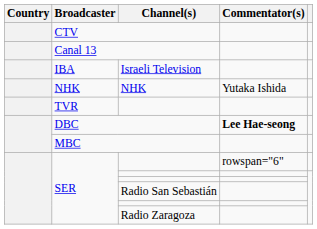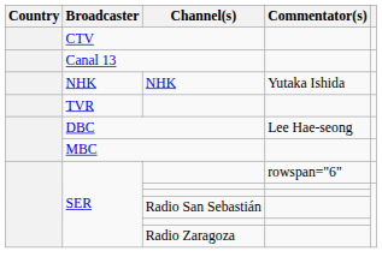- row: IBA | Israeli Television
DBC | Commentator(s): bold -> normal
